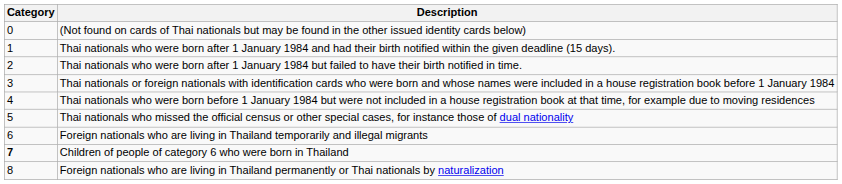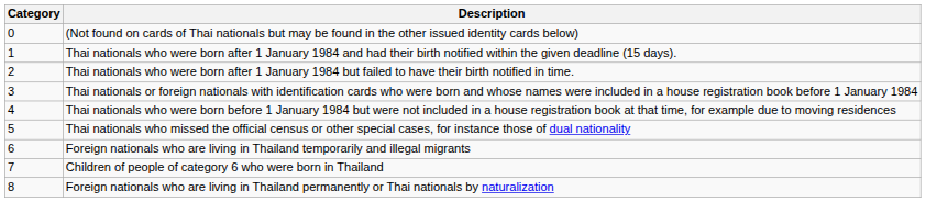Children of people of category 6 who were born in Thailand | Category: bold -> normal
